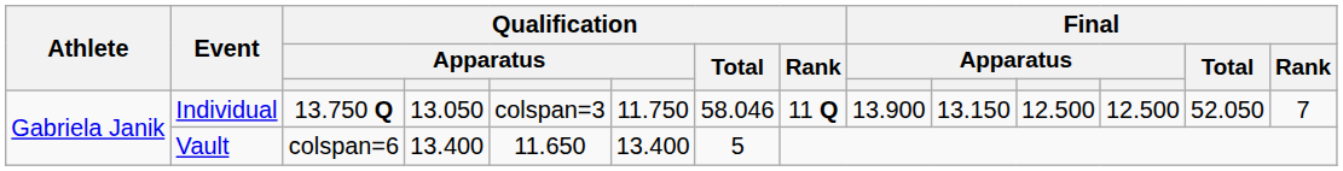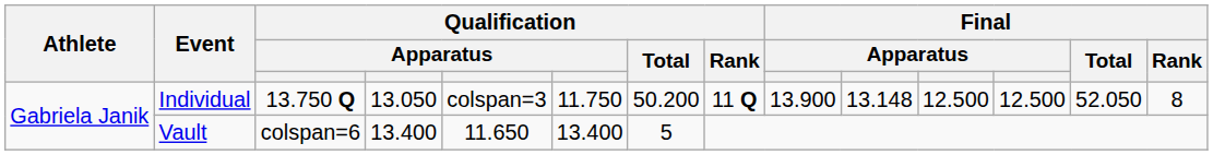Individual | Qualification / Total: 58.046 -> 50.200
Individual | column 10: 13.150 -> 13.148
Individual | Final / Rank: 7 -> 8
